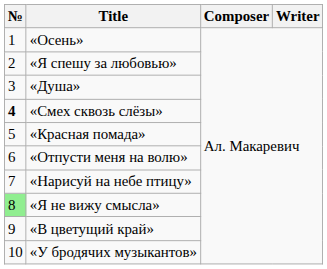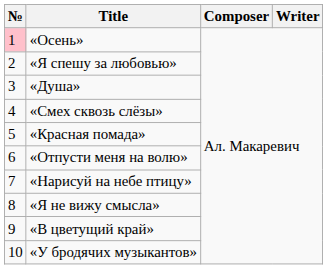«Осень» | №: no background -> pink background
«Смех сквозь слёзы» | №: bold -> normal
«Я не вижу смысла» | №: lightgreen background -> no background
